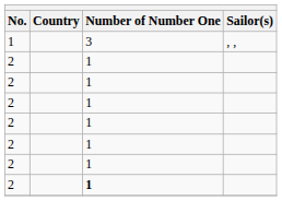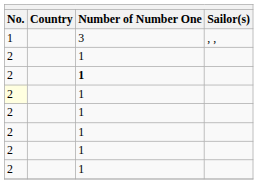row 5 | Number of Number One: normal -> bold
row 6 | No.: no background -> lightyellow background
row 10 | Number of Number One: bold -> normal
